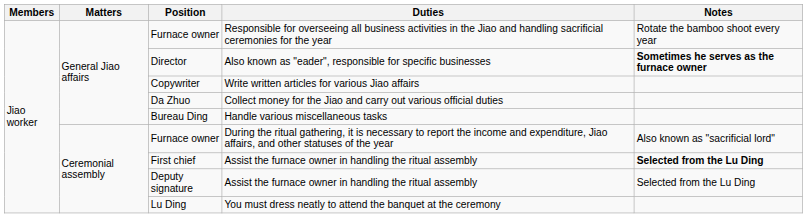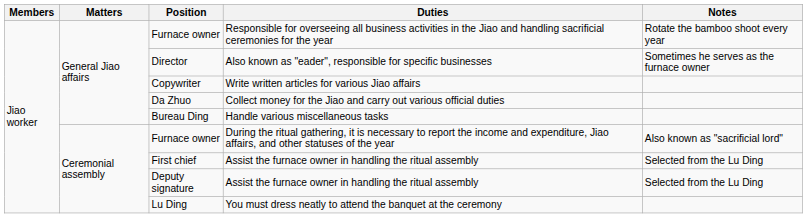Director | Notes: bold -> normal
First chief | Notes: bold -> normal
